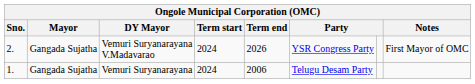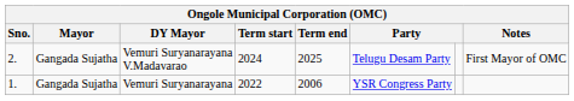Vemuri Suryanarayana V.Madavarao | Term end: 2026 -> 2025
Vemuri Suryanarayana V.Madavarao | column 6: YSR Congress Party -> Telugu Desam Party
Vemuri Suryanarayana | Term start: 2024 -> 2022
Vemuri Suryanarayana | column 6: Telugu Desam Party -> YSR Congress Party
